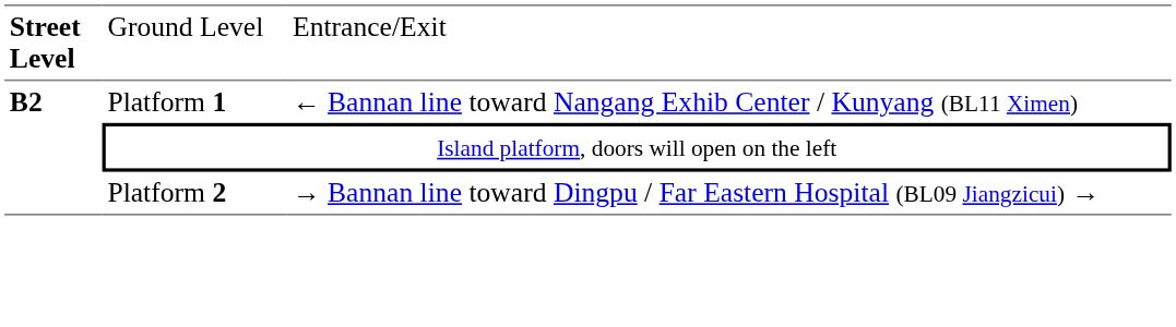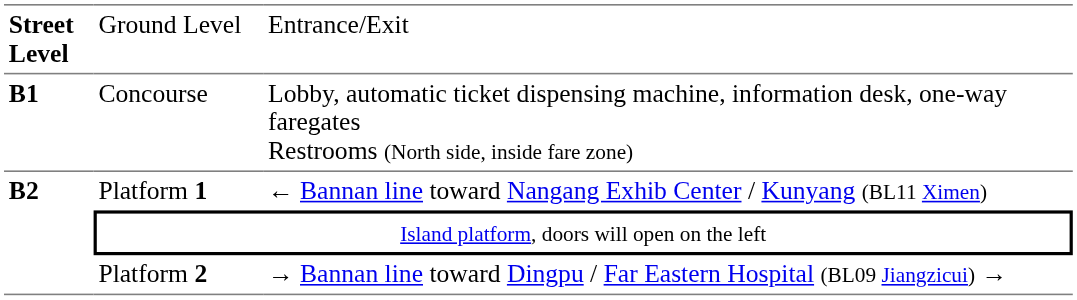+ row: B1 | Concourse | Lobby, automatic ticket dispensing machine, information desk, one-way faregates Restrooms (North side, inside fare zone)
